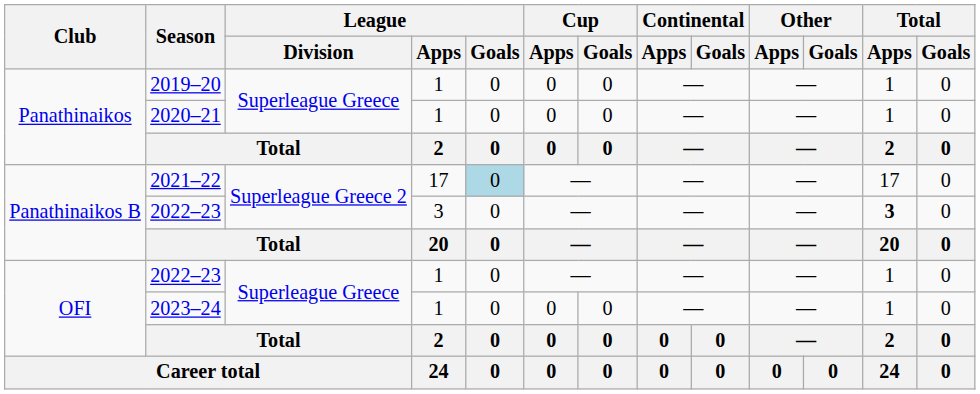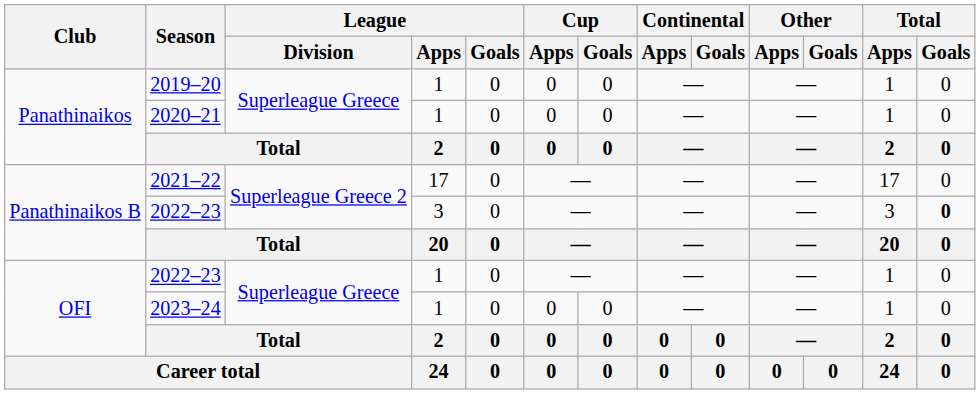2021–22 | League / Goals: lightblue background -> no background
Panathinaikos B / 2022–23 | Total / Apps: bold -> normal
Panathinaikos B / 2022–23 | Total / Goals: normal -> bold
